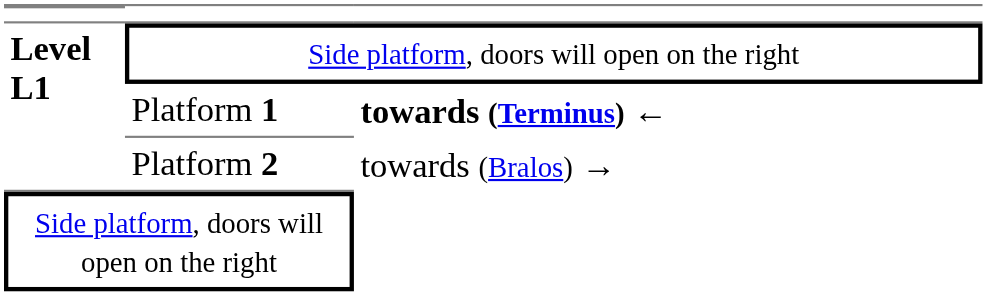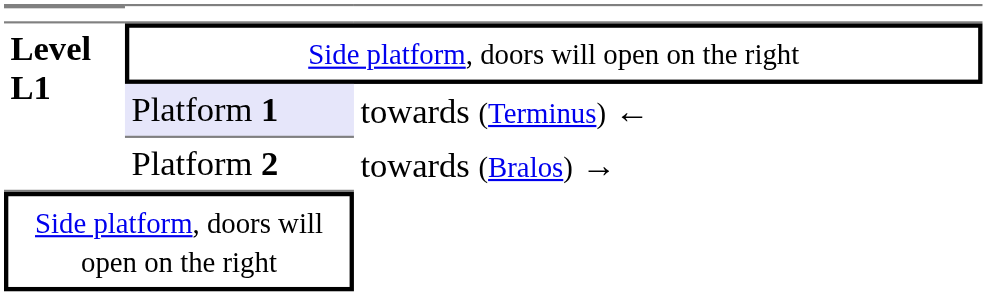towards (Terminus) ← | column 2: no background -> lavender background
towards (Terminus) ← | column 3: bold -> normal
